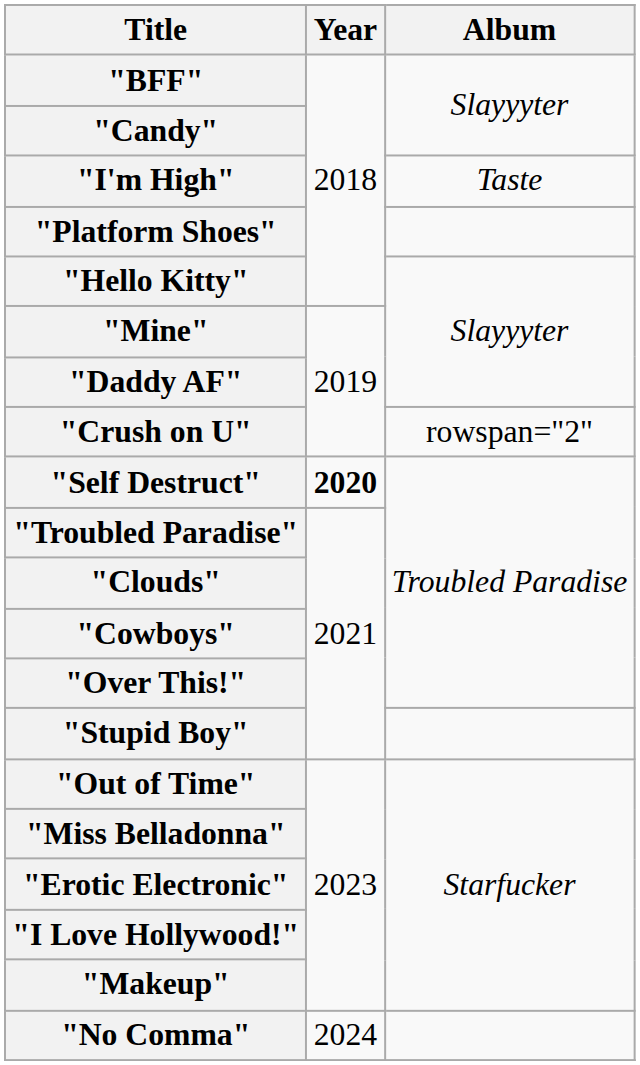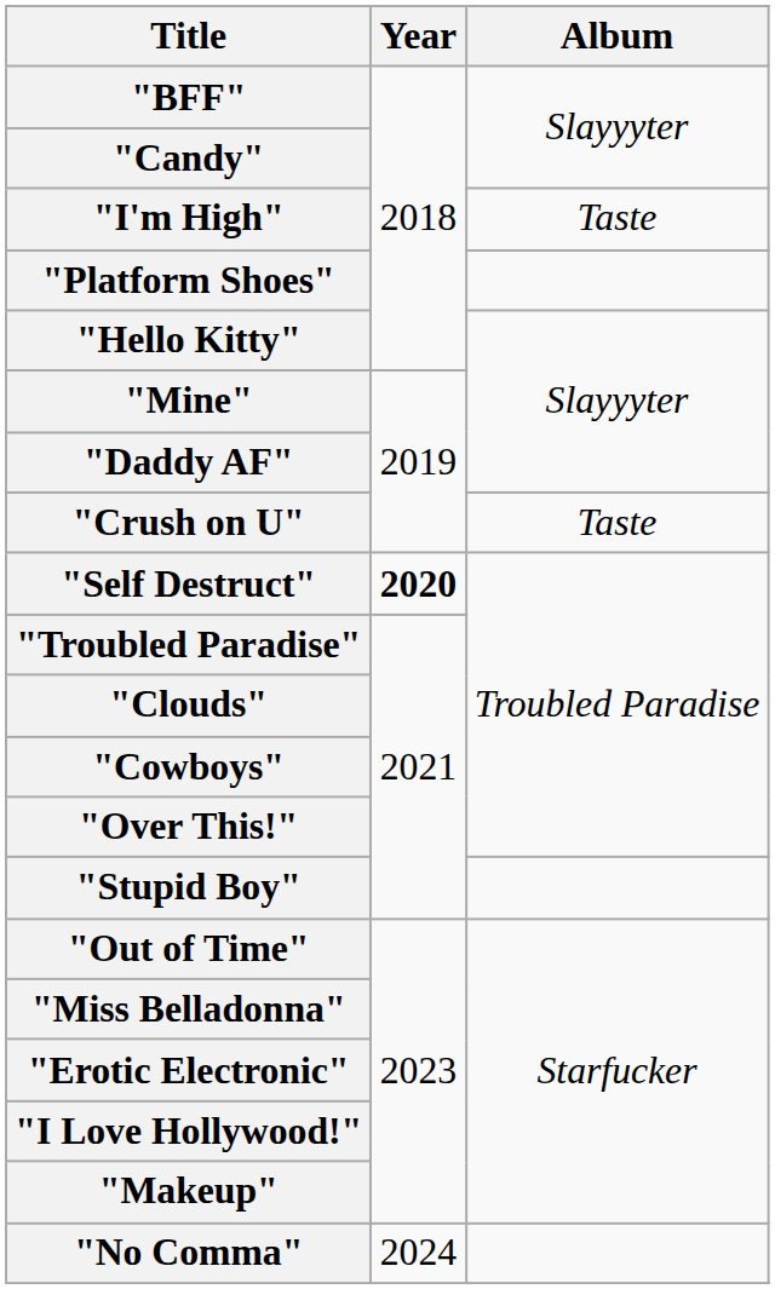"Crush on U" | Album: rowspan="2" -> Taste
